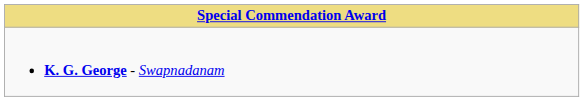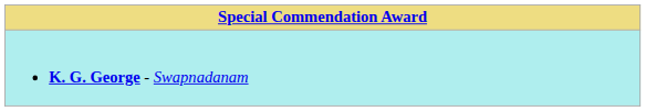row 2 | column 1: no background -> paleturquoise background
